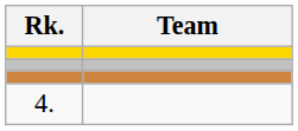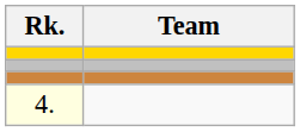row 5 | Rk.: no background -> lightyellow background
